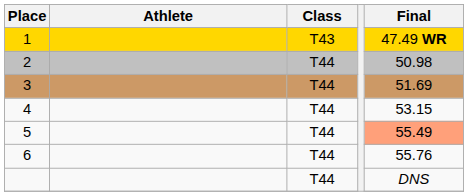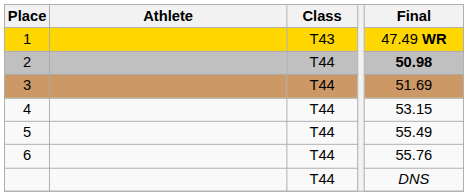2 | Final: normal -> bold
5 | Final: lightsalmon background -> no background
